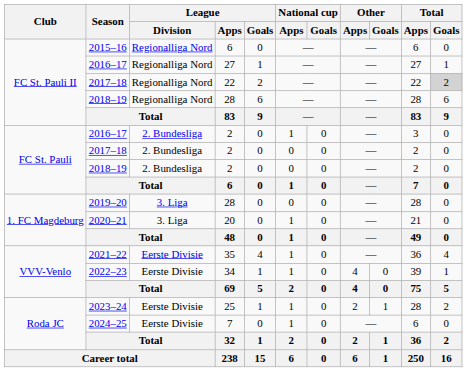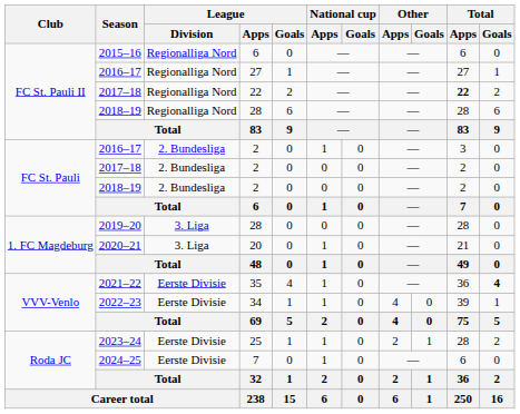2017–18 / 22 | Total / Apps: normal -> bold
2017–18 / 22 | Total / Goals: lightgrey background -> no background
2021–22 | Total / Goals: normal -> bold
